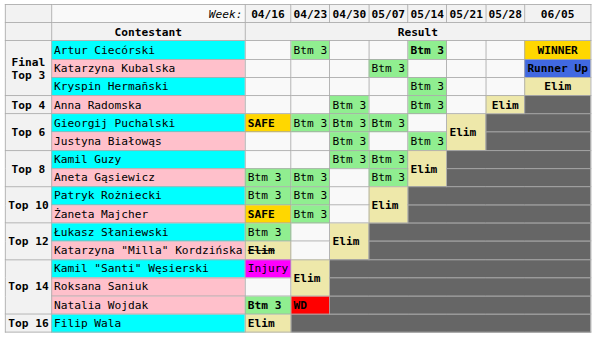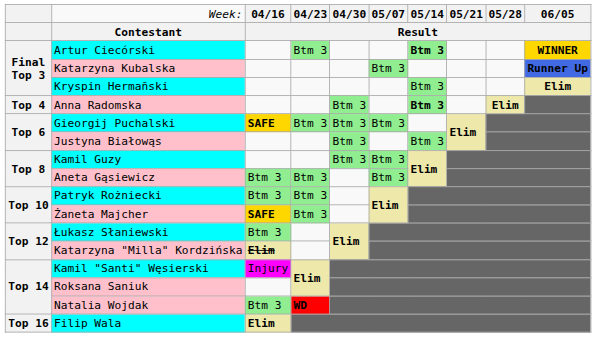Anna Radomska | column 7: normal -> bold
Natalia Wojdak | column 3: bold -> normal
